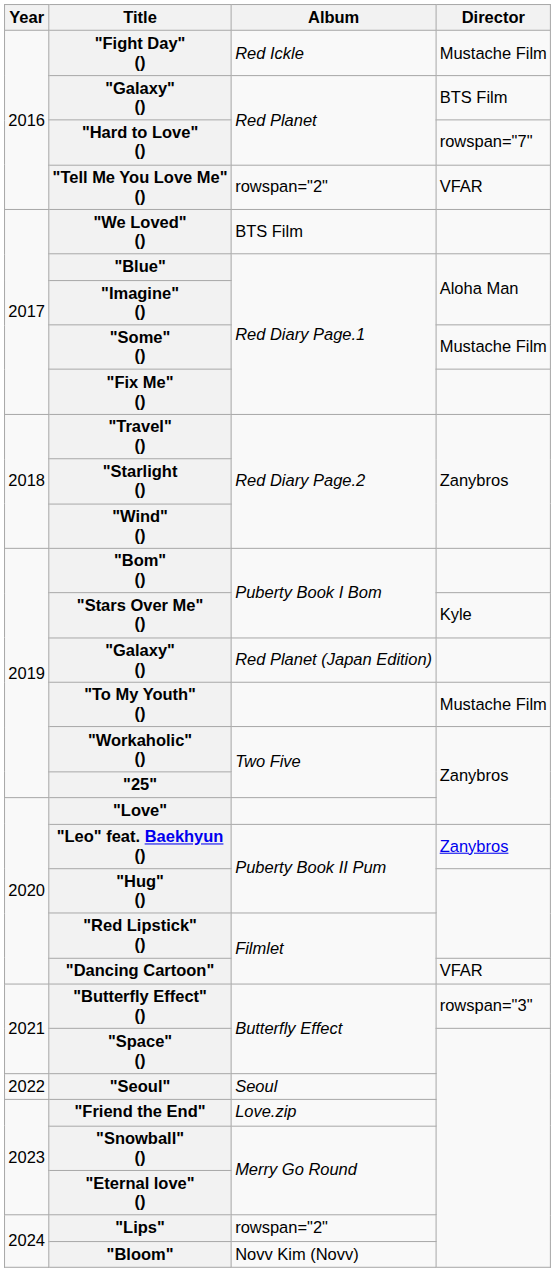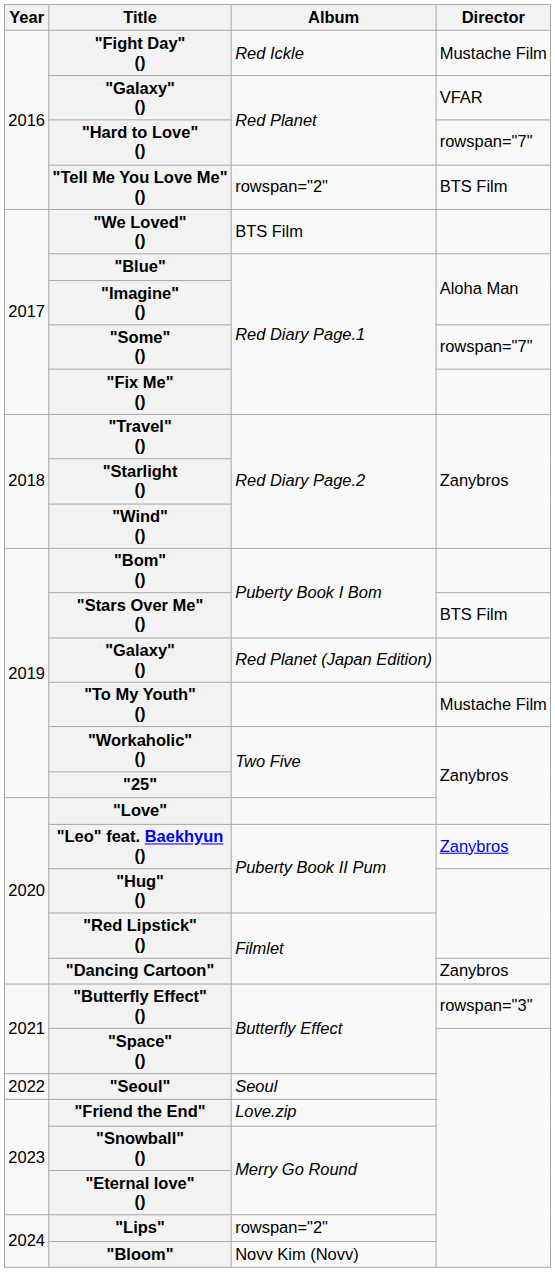"Galaxy" () / Red Planet | Director: BTS Film -> VFAR
"Tell Me You Love Me" () | Director: VFAR -> BTS Film
"Some" () | Director: Mustache Film -> rowspan="7"
"Stars Over Me" () | Director: Kyle -> BTS Film
"Dancing Cartoon" | Director: VFAR -> Zanybros
